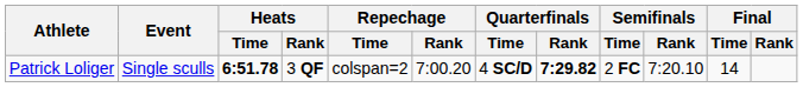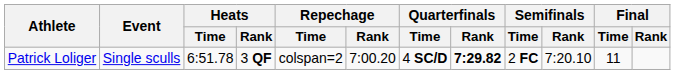Patrick Loliger | Heats / Time: bold -> normal
Patrick Loliger | Final / Time: 14 -> 11
